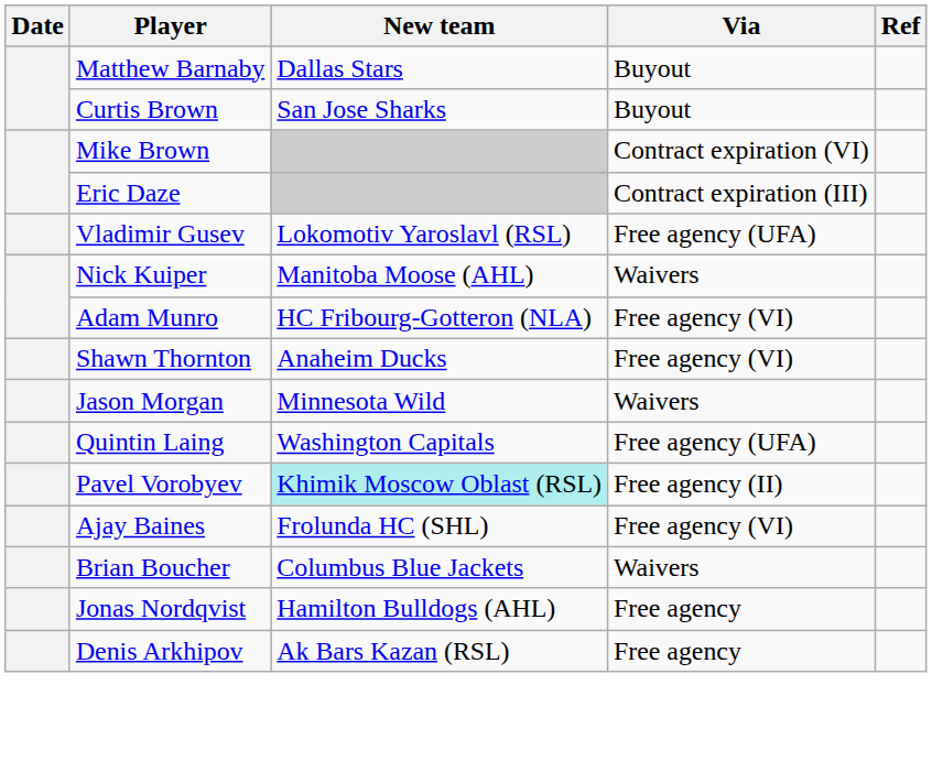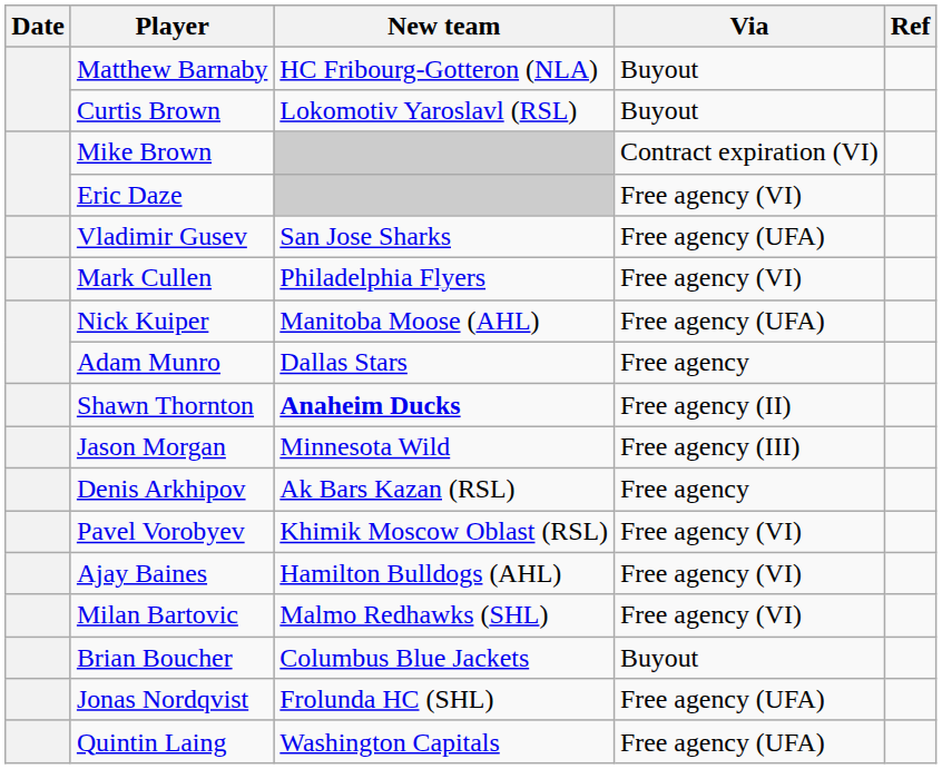Matthew Barnaby | New team: Dallas Stars -> HC Fribourg-Gotteron (NLA)
Curtis Brown | New team: San Jose Sharks -> Lokomotiv Yaroslavl (RSL)
Eric Daze | Via: Contract expiration (III) -> Free agency (VI)
Vladimir Gusev | New team: Lokomotiv Yaroslavl (RSL) -> San Jose Sharks
+ row: Mark Cullen | Philadelphia Flyers | Free agency (VI)
Nick Kuiper | Via: Waivers -> Free agency (UFA)
Adam Munro | New team: HC Fribourg-Gotteron (NLA) -> Dallas Stars
Adam Munro | Via: Free agency (VI) -> Free agency
Shawn Thornton | New team: normal -> bold
Shawn Thornton | Via: Free agency (VI) -> Free agency (II)
Jason Morgan | Via: Waivers -> Free agency (III)
rows swapped: Quintin Laing <-> Denis Arkhipov
Pavel Vorobyev | New team: paleturquoise background -> no background
Pavel Vorobyev | Via: Free agency (II) -> Free agency (VI)
Ajay Baines | New team: Frolunda HC (SHL) -> Hamilton Bulldogs (AHL)
+ row: Milan Bartovic | Malmo Redhawks (SHL) | Free agency (VI)
Brian Boucher | Via: Waivers -> Buyout
Jonas Nordqvist | New team: Hamilton Bulldogs (AHL) -> Frolunda HC (SHL)
Jonas Nordqvist | Via: Free agency -> Free agency (UFA)
